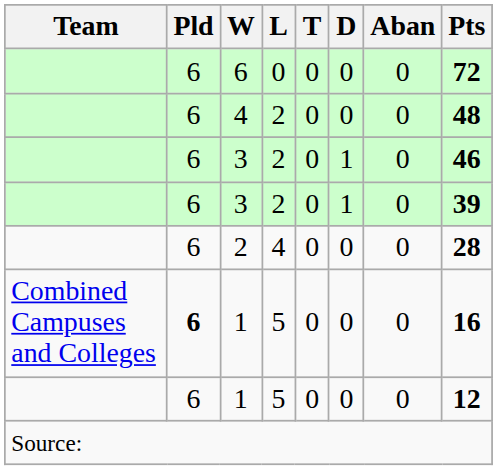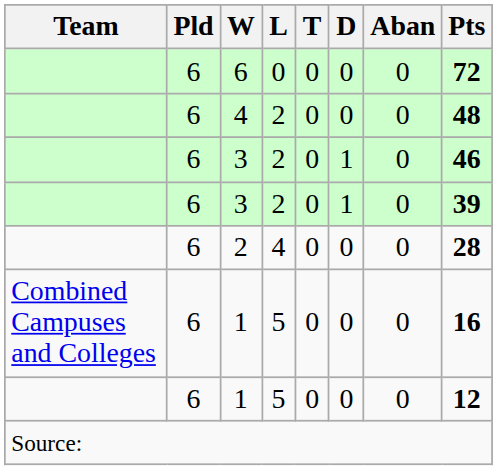Combined Campuses and Colleges / 1 | Pld: bold -> normal
